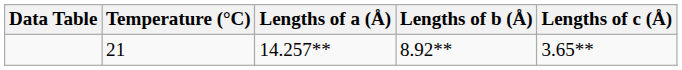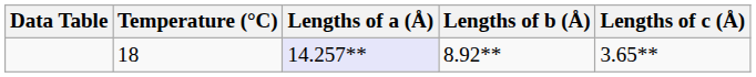row 2 | Temperature (°C): 21 -> 18
row 2 | Lengths of a (Å): no background -> lavender background
